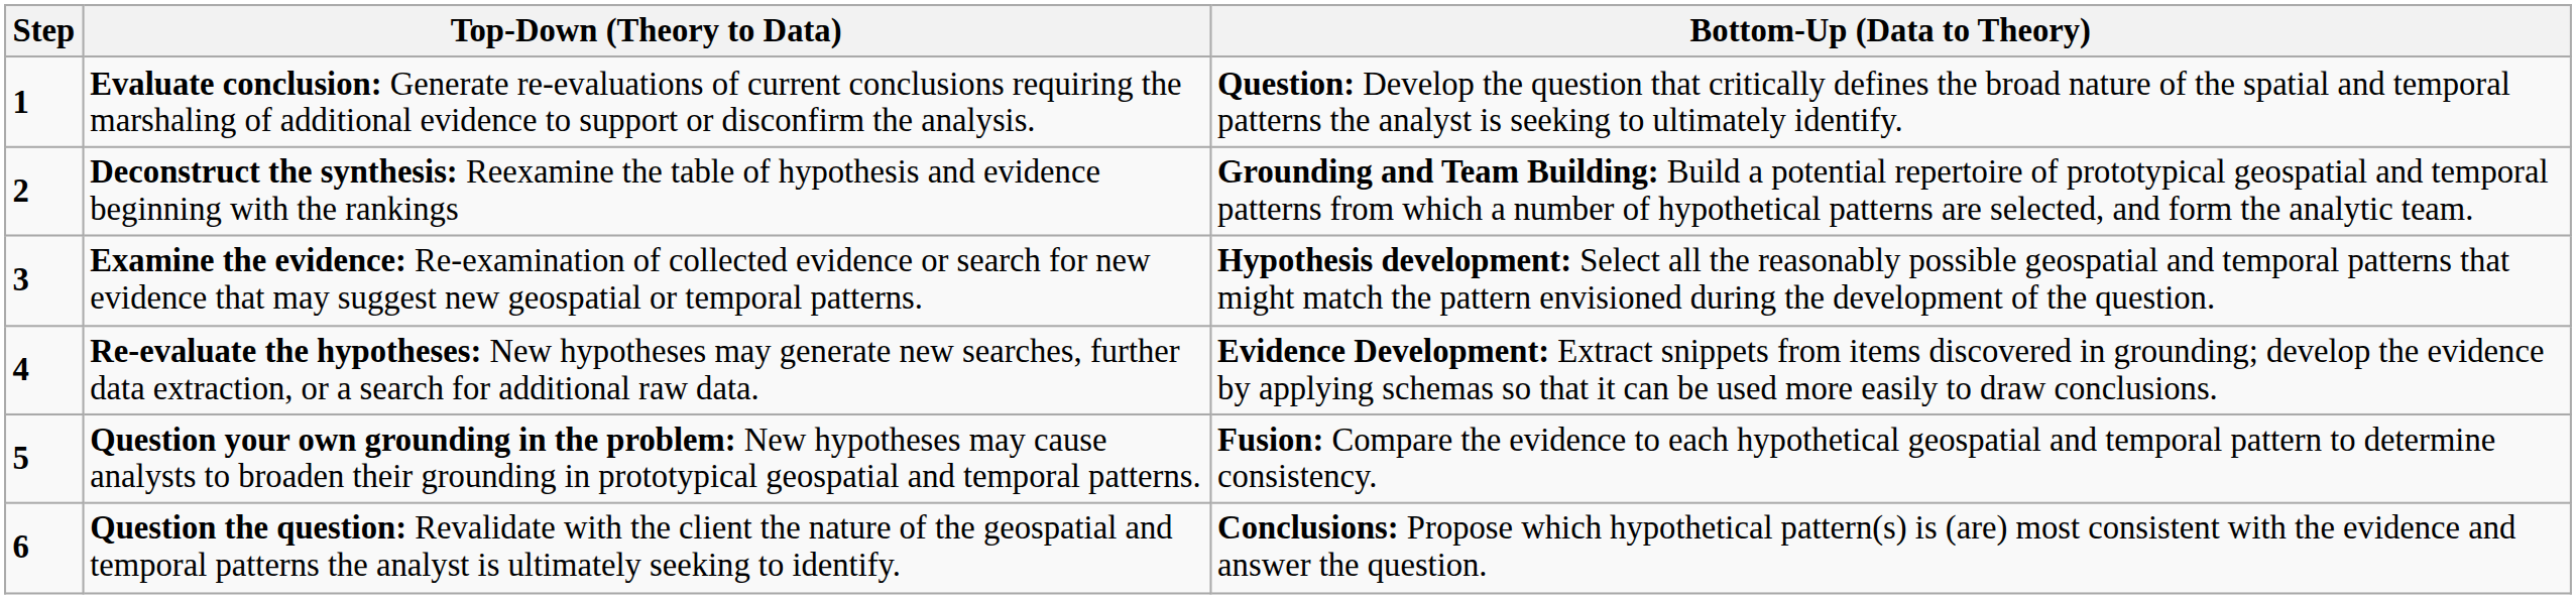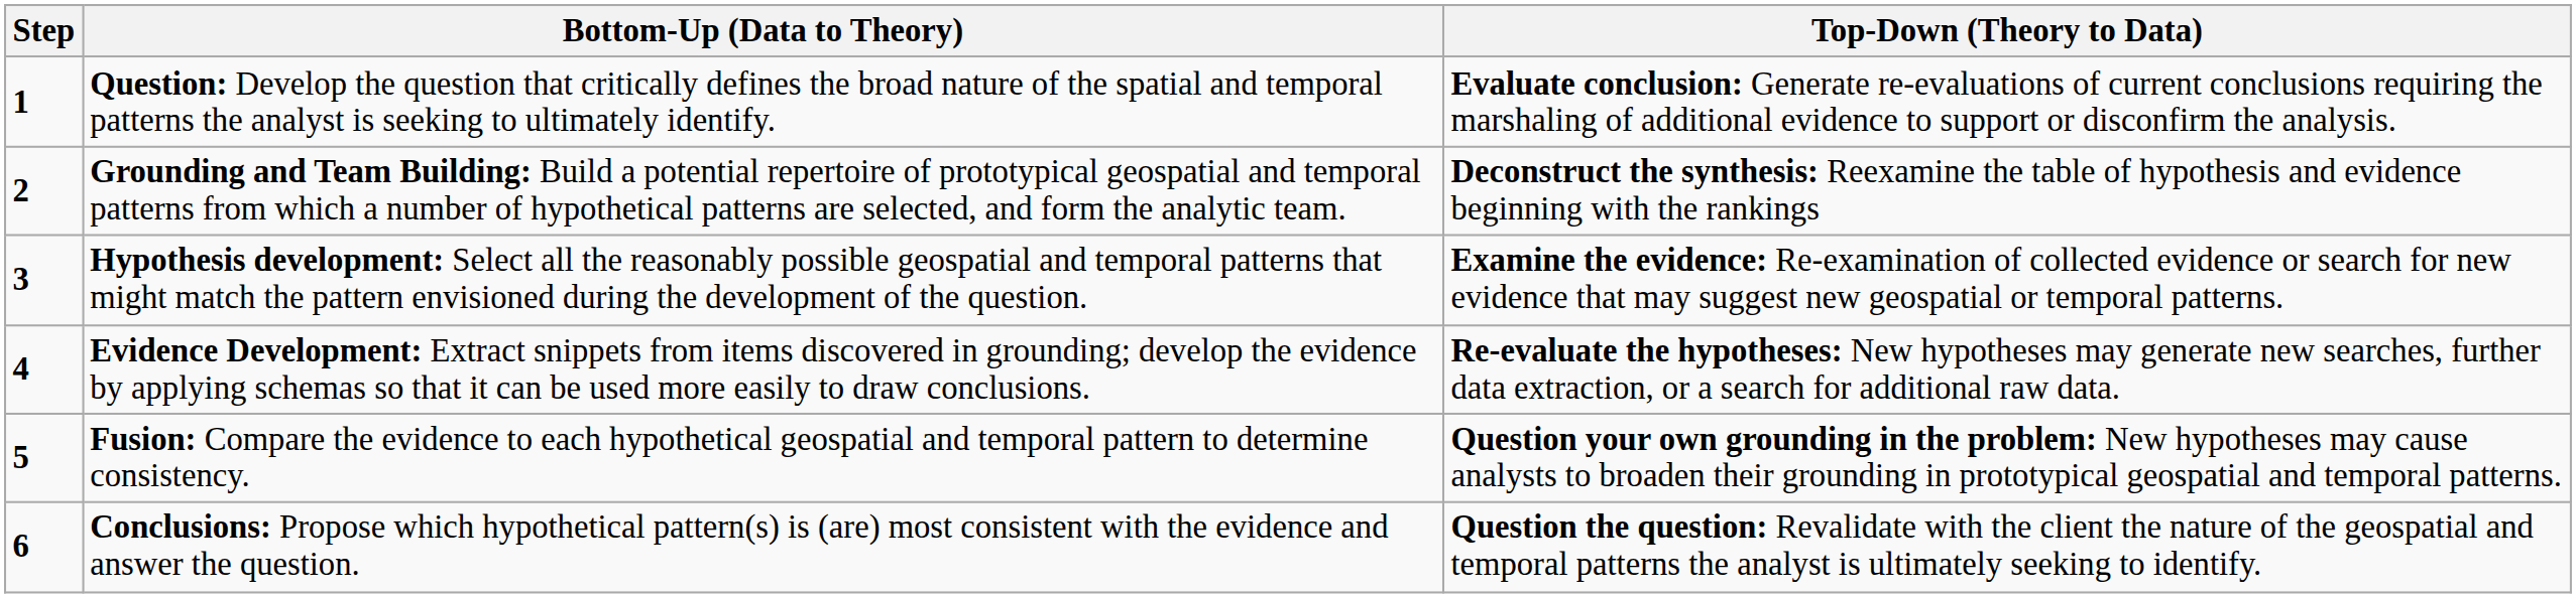columns swapped: Bottom-Up (Data to Theory) <-> Top-Down (Theory to Data)
